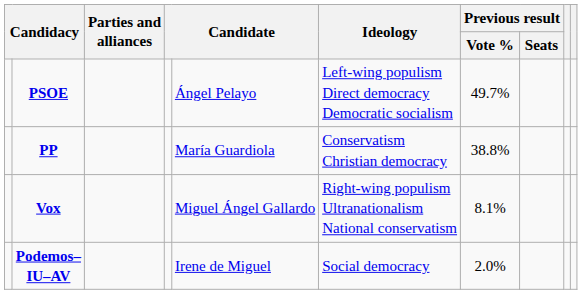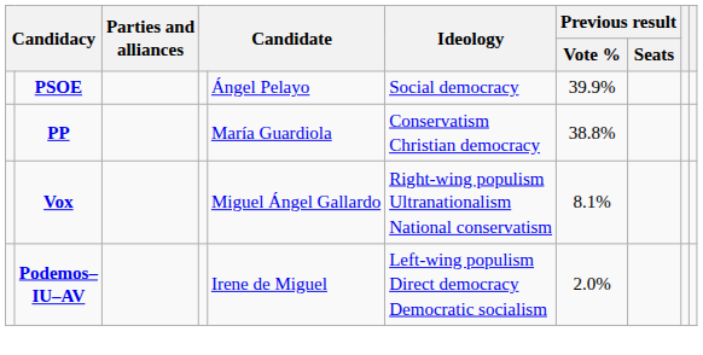PSOE | Ideology: Left-wing populism Direct democracy Democratic socialism -> Social democracy
PSOE | Previous result / Vote %: 49.7% -> 39.9%
Podemos– IU–AV | Ideology: Social democracy -> Left-wing populism Direct democracy Democratic socialism
